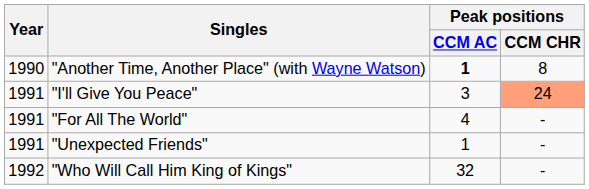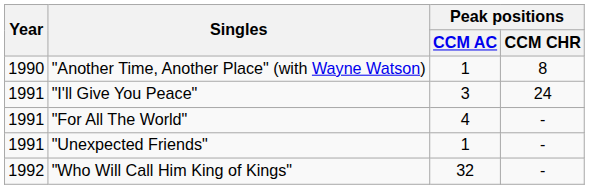"Another Time, Another Place" (with Wayne Watson) | Peak positions / CCM AC: bold -> normal
"I'll Give You Peace" | Peak positions / CCM CHR: lightsalmon background -> no background
